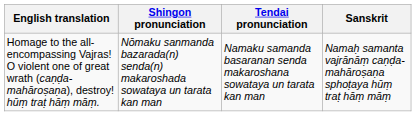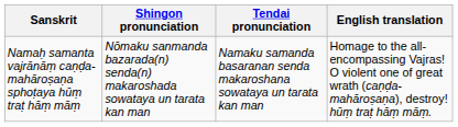columns swapped: Sanskrit <-> English translation
